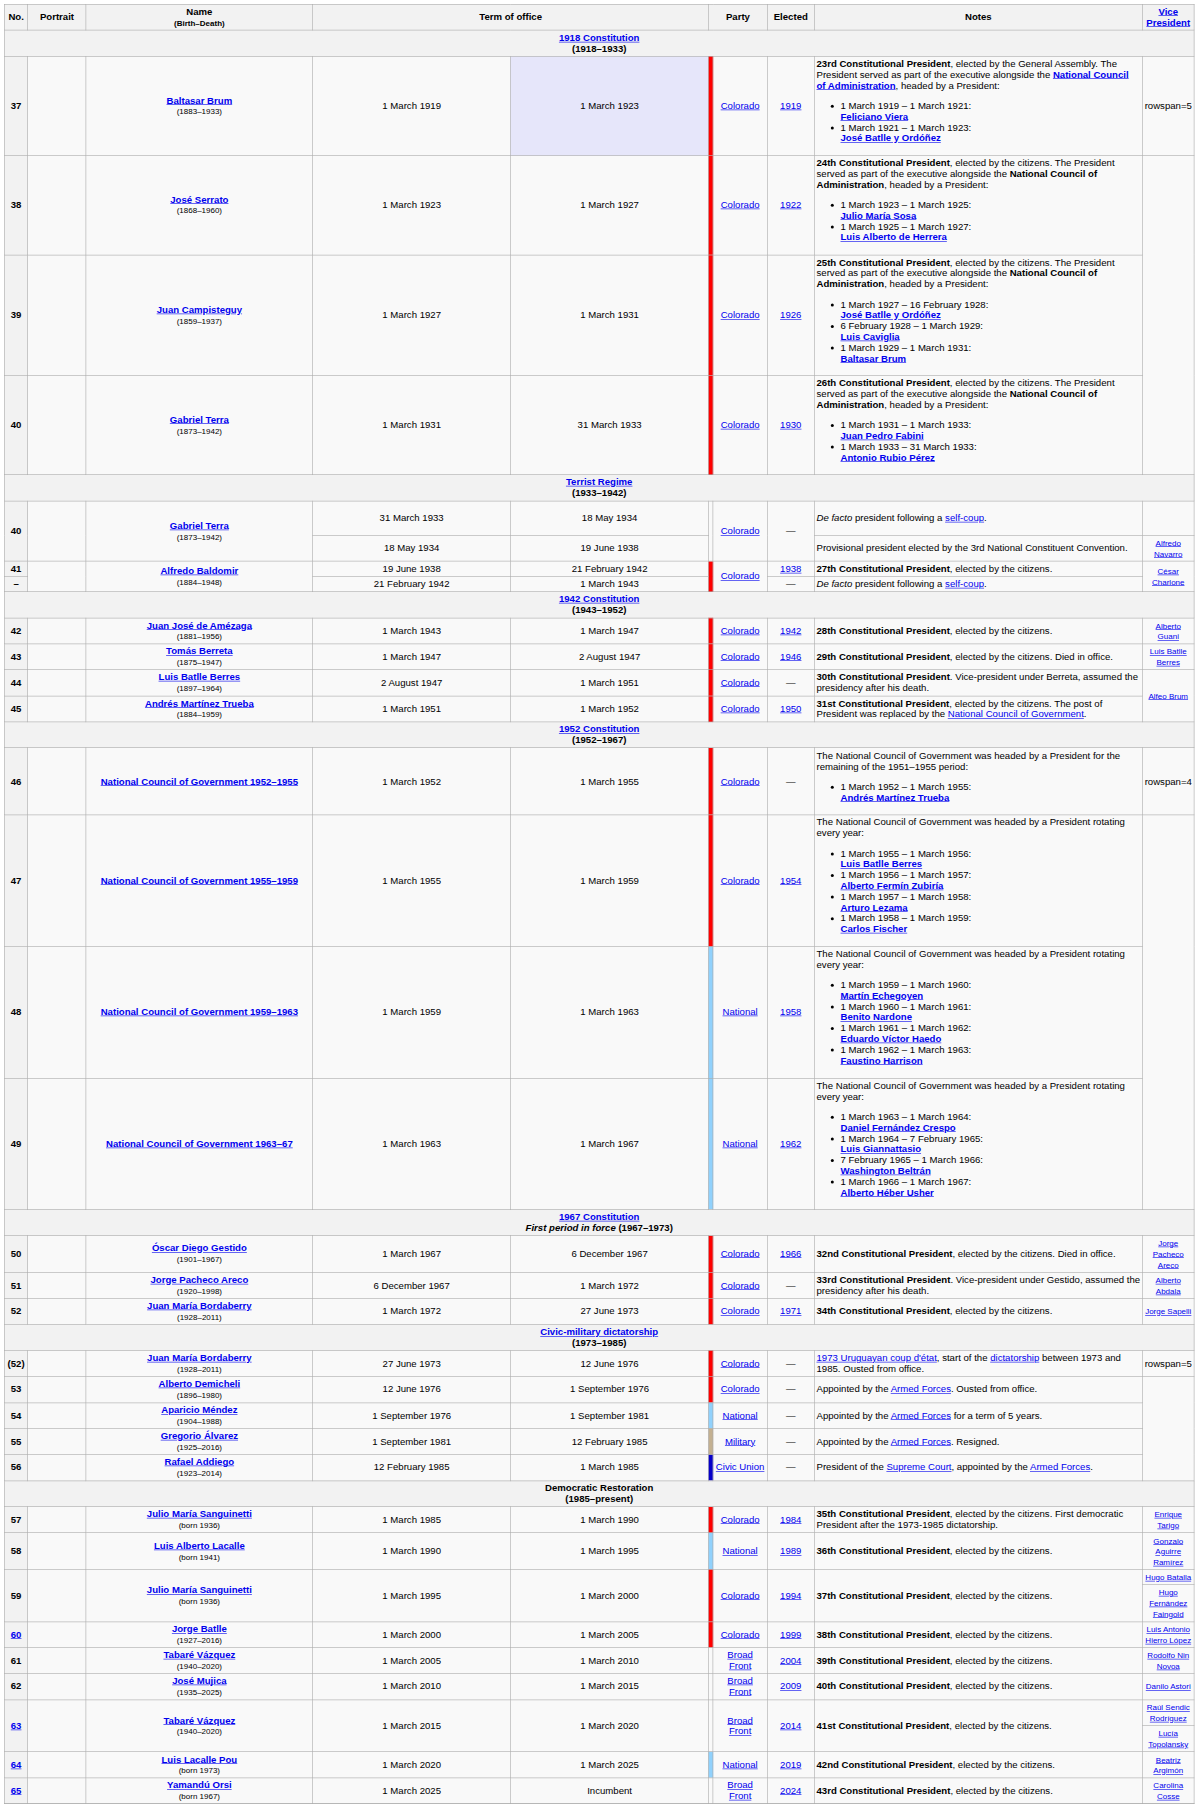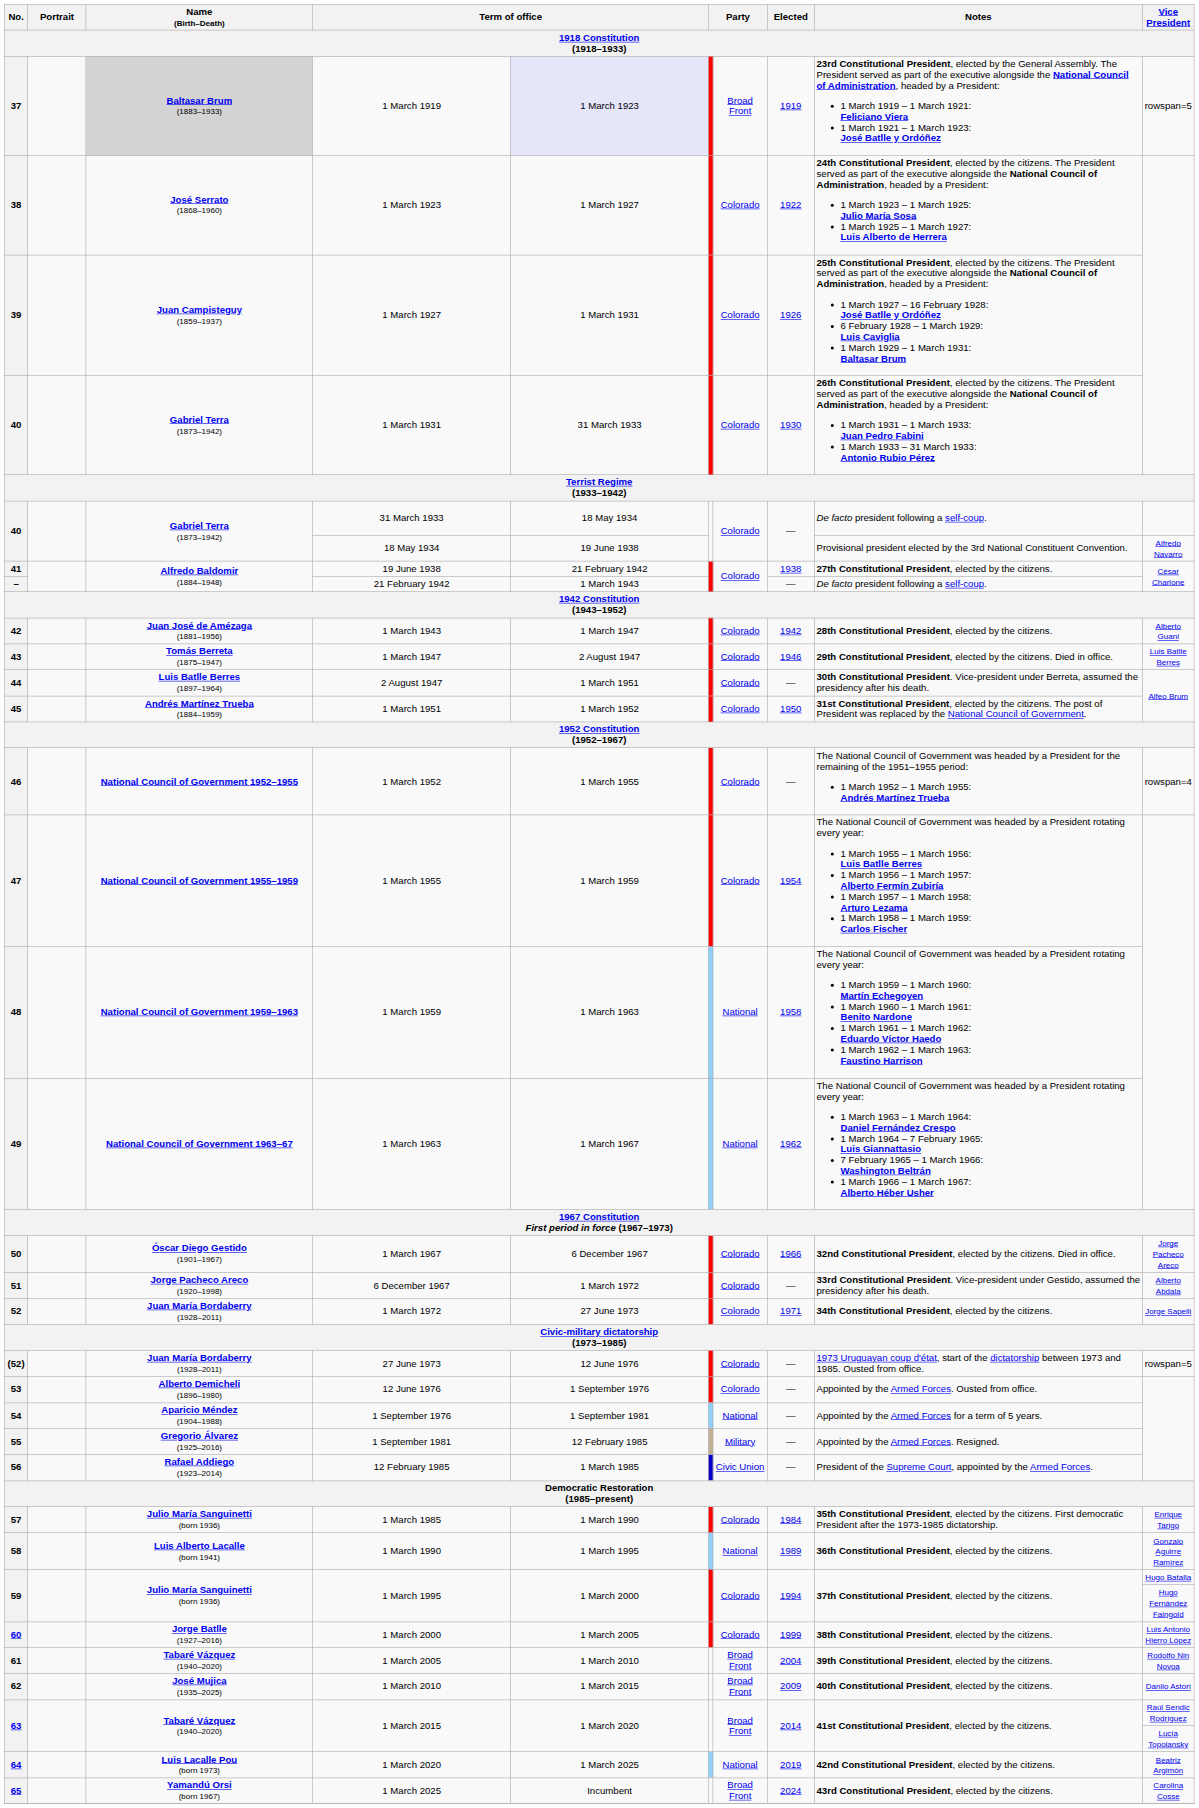1 March 1919 | Name (Birth–Death): no background -> lightgrey background
1 March 1919 | column 7: Colorado -> Broad Front
